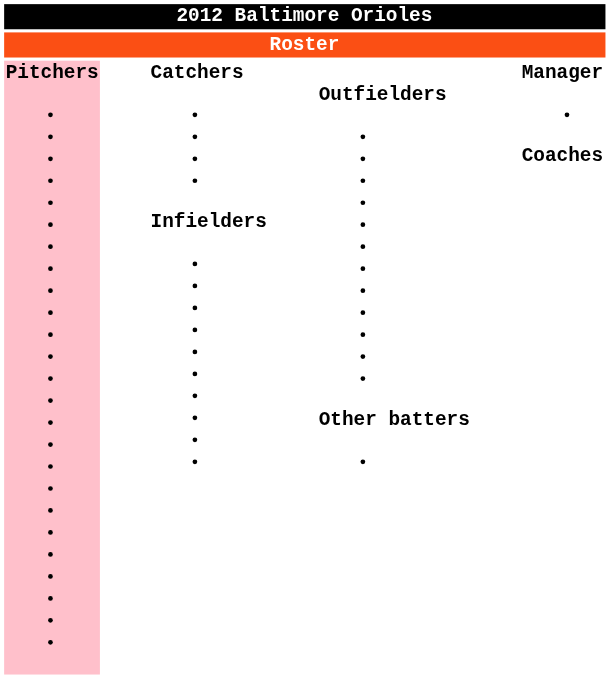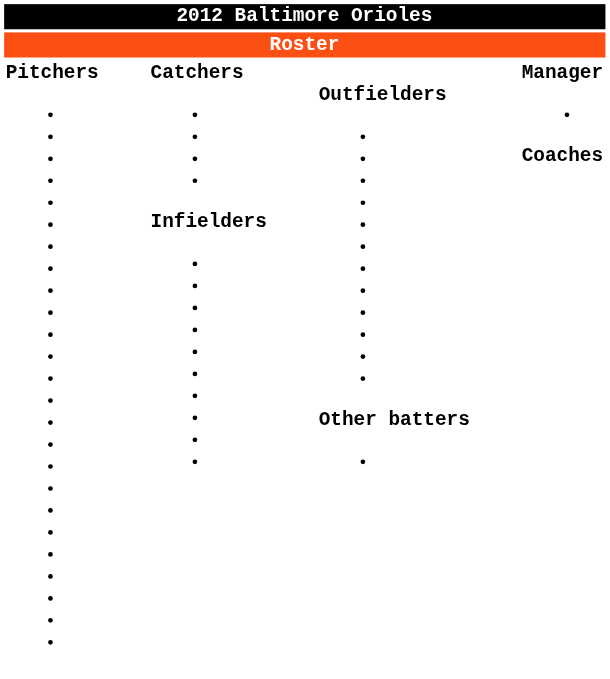Pitchers | column 1: pink background -> no background
